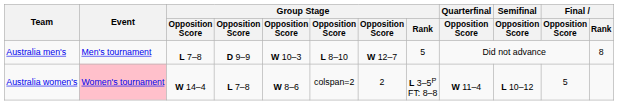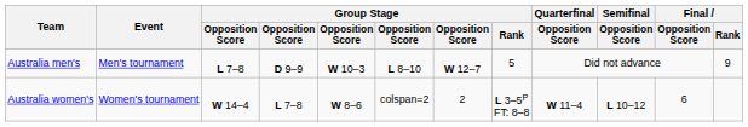Australia men's | Final / Rank: 8 -> 9
Australia women's | Event: pink background -> no background
Australia women's | Final / Opposition Score: 5 -> 6
